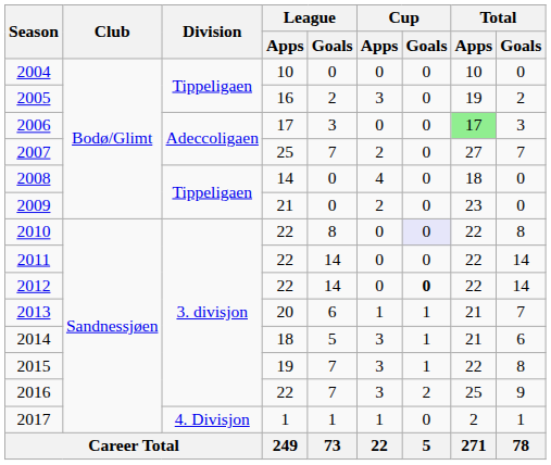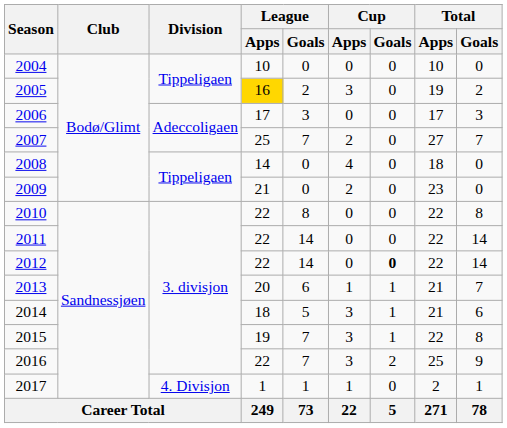2005 | League / Apps: no background -> gold background
2006 | Total / Apps: lightgreen background -> no background
2010 | Cup / Goals: lavender background -> no background
